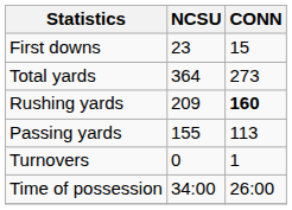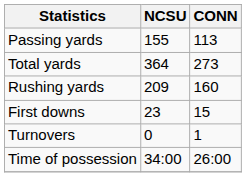rows swapped: First downs <-> Passing yards
Rushing yards | CONN: bold -> normal
